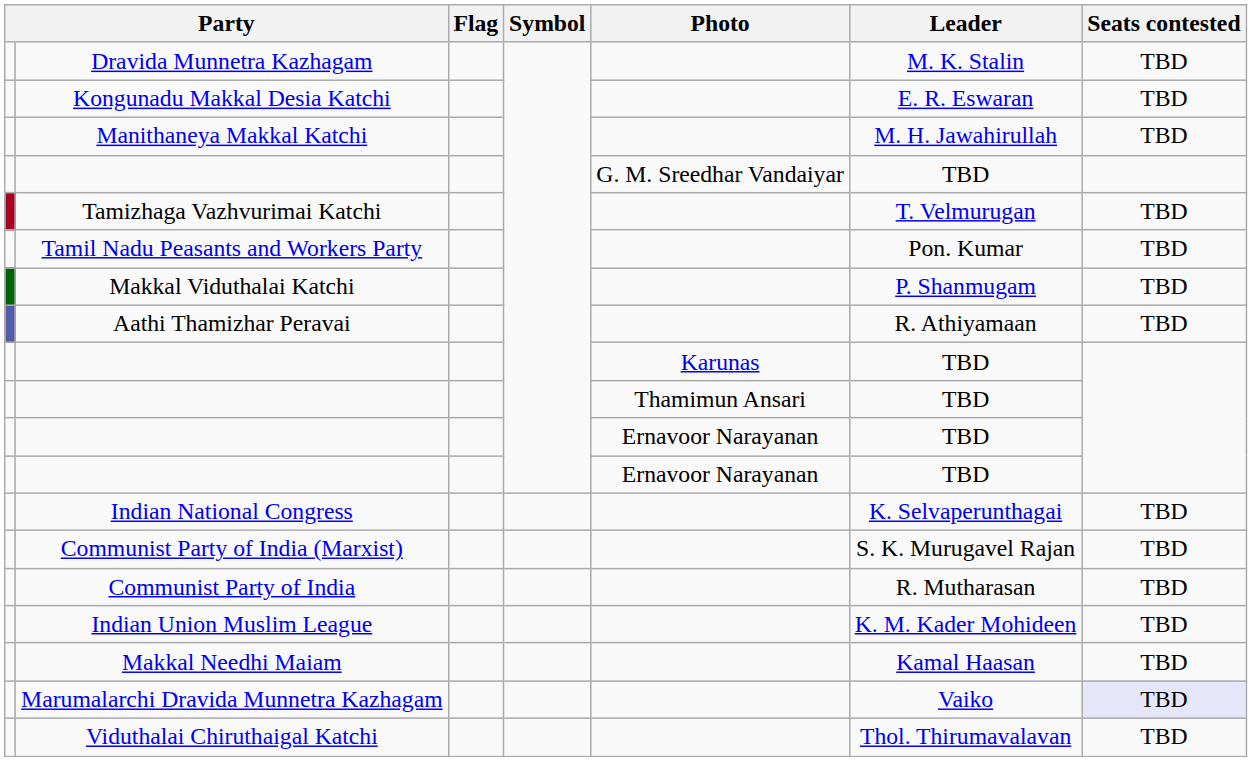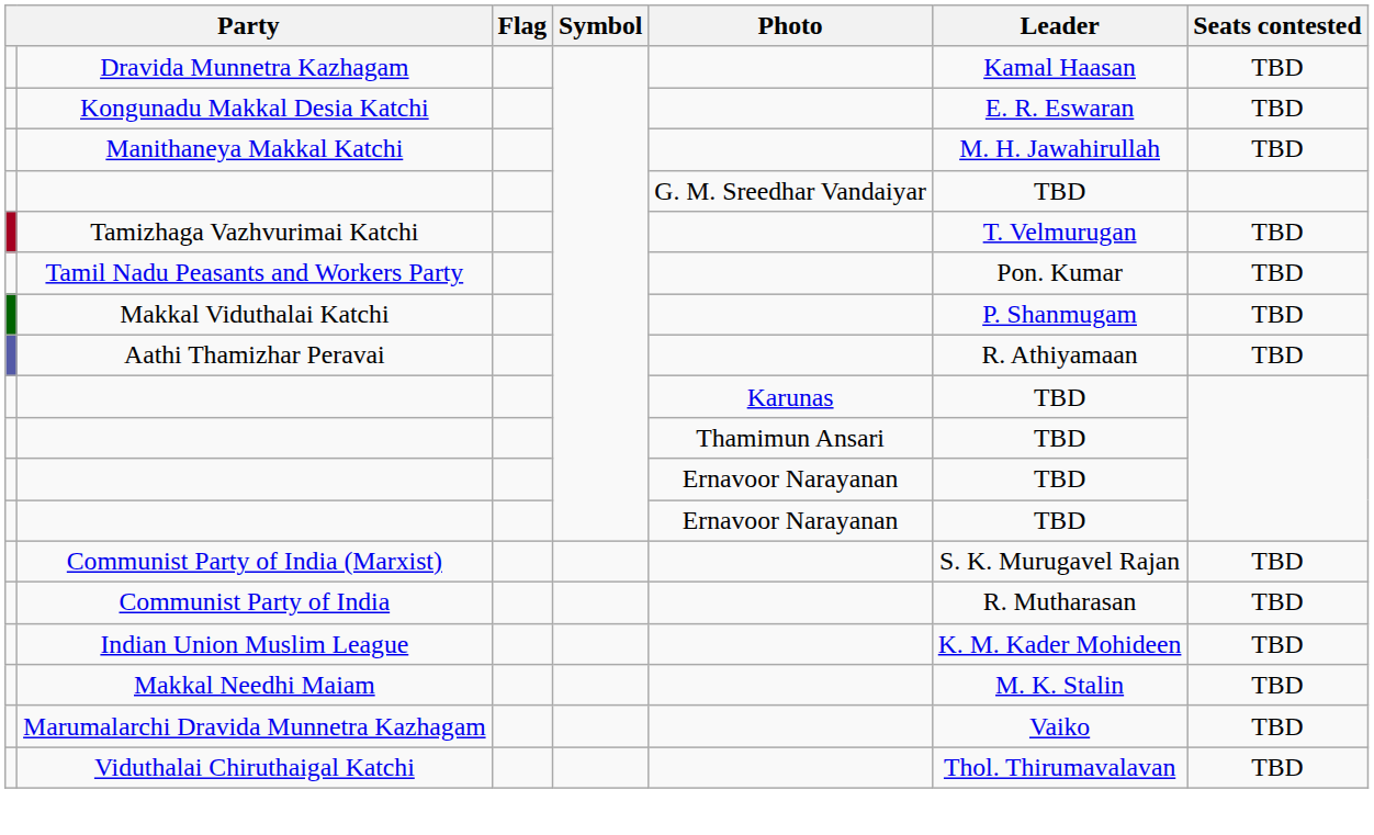Dravida Munnetra Kazhagam | Leader: M. K. Stalin -> Kamal Haasan
- row: Indian National Congress | K. Selvaperunthagai | TBD
Makkal Needhi Maiam | Leader: Kamal Haasan -> M. K. Stalin
Marumalarchi Dravida Munnetra Kazhagam | Seats contested: lavender background -> no background
